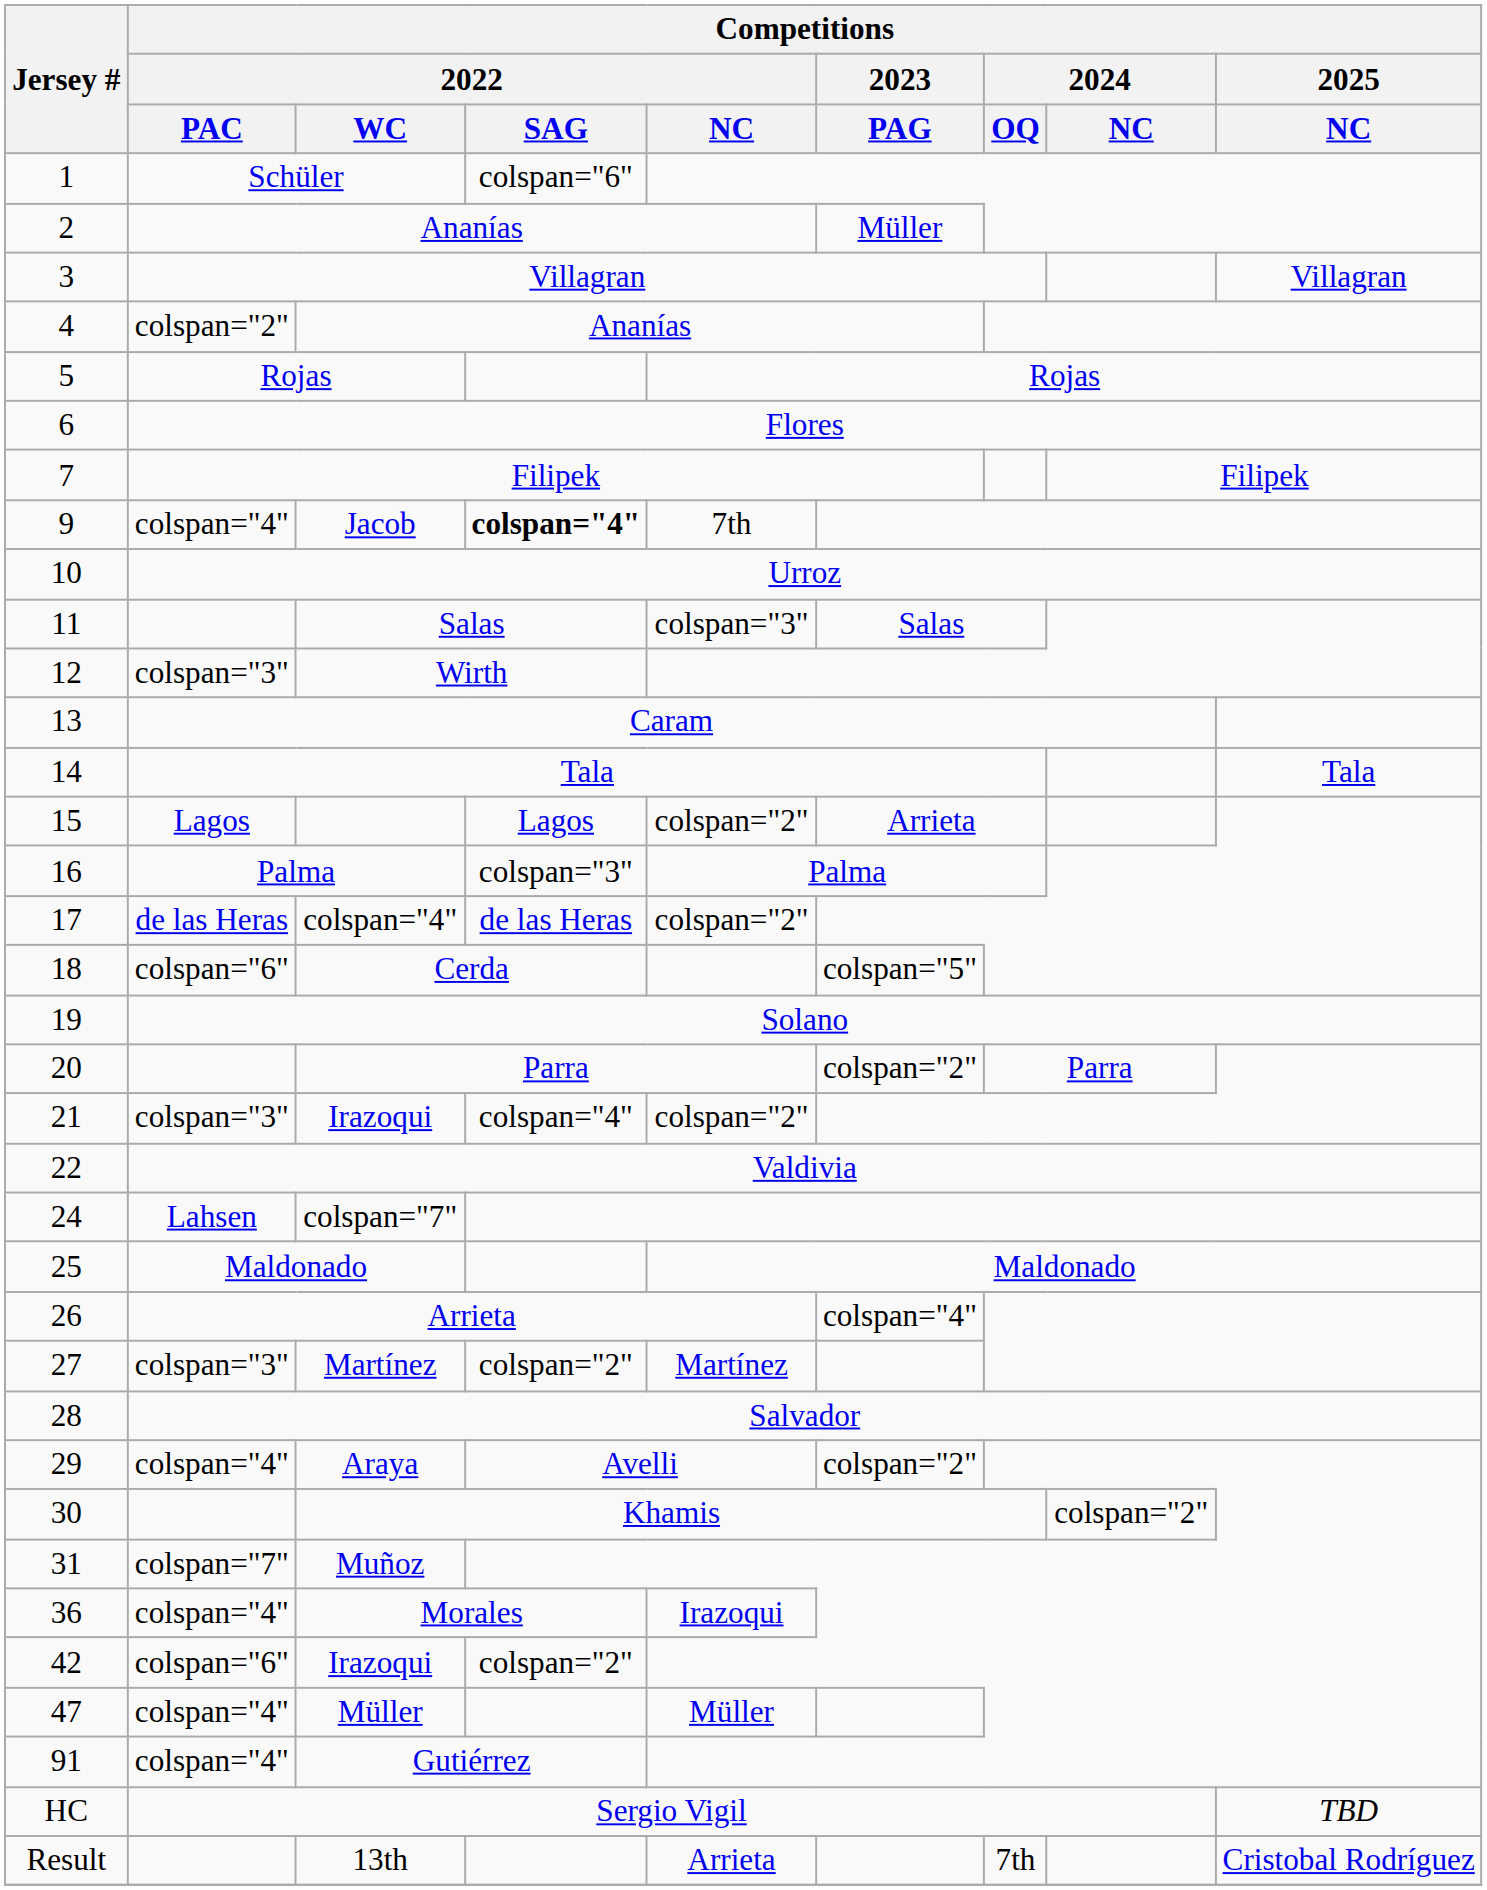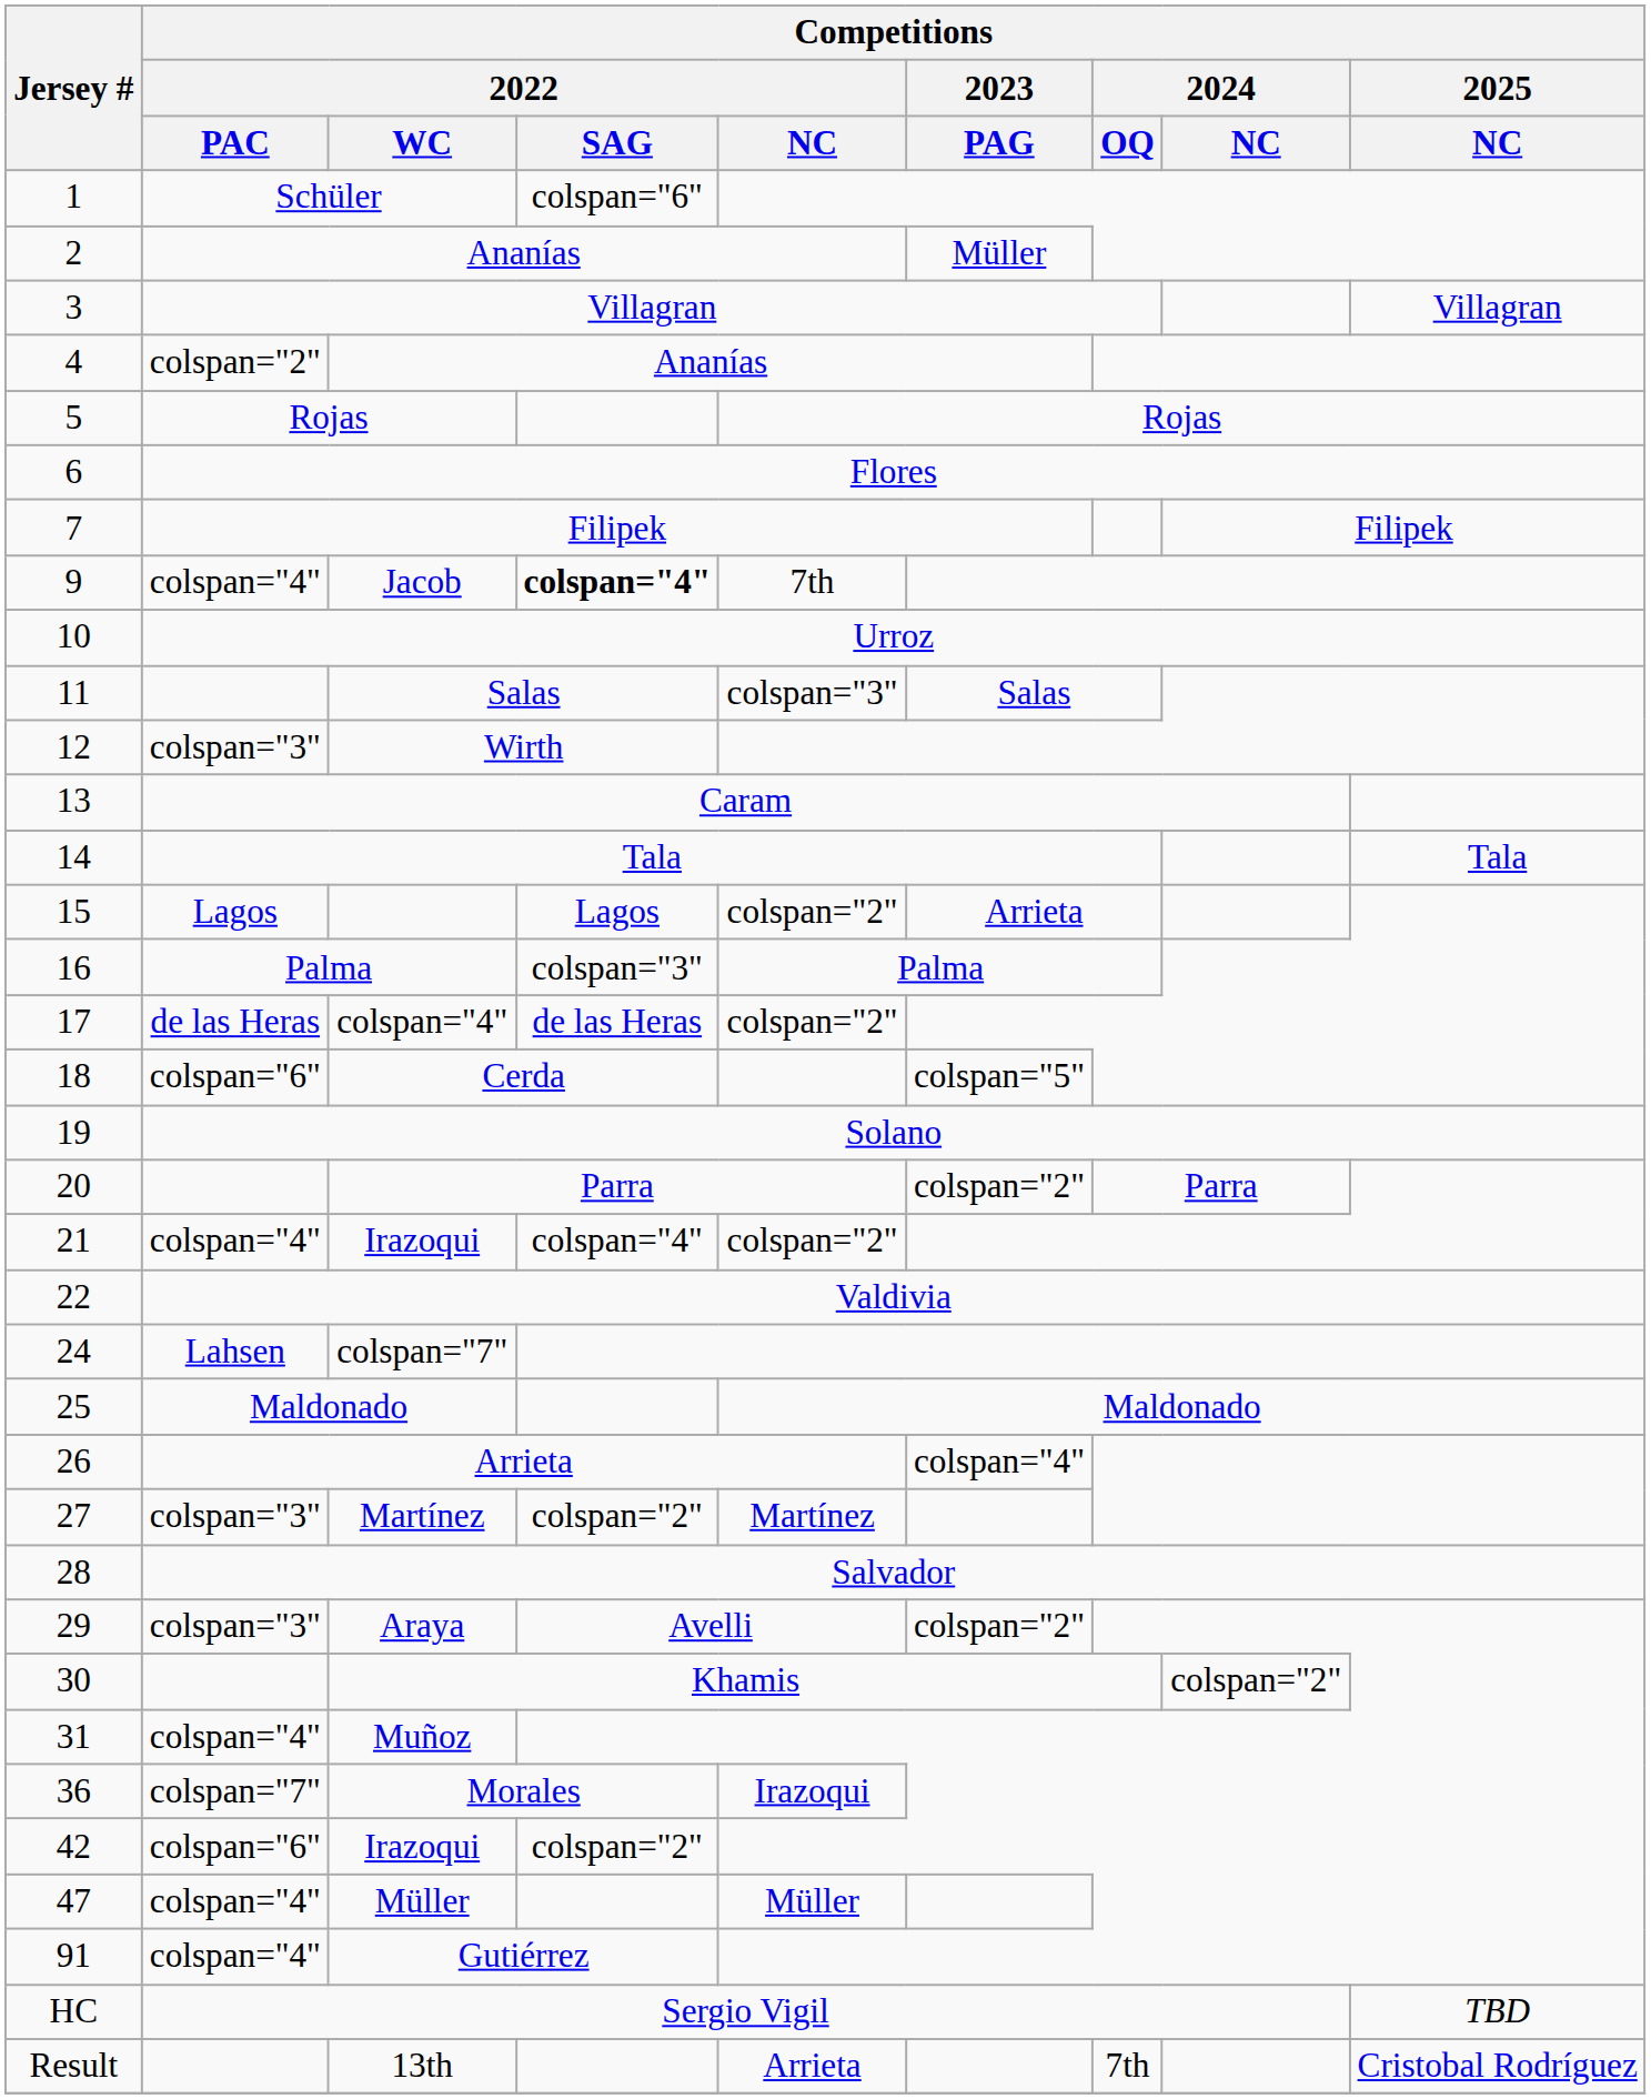21 / Irazoqui | Competitions / 2022 / PAC: colspan="3" -> colspan="4"
Araya | Competitions / 2022 / PAC: colspan="4" -> colspan="3"
Muñoz | Competitions / 2022 / PAC: colspan="7" -> colspan="4"
Morales | Competitions / 2022 / PAC: colspan="4" -> colspan="7"
